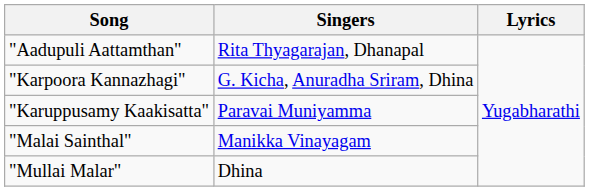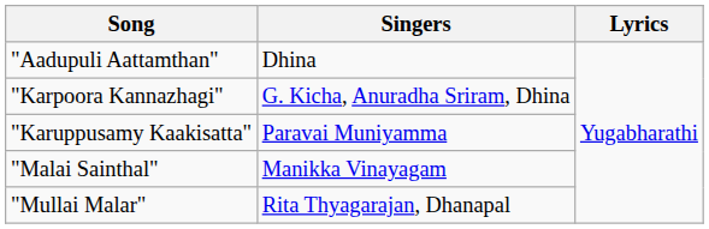"Aadupuli Aattamthan" | Singers: Rita Thyagarajan, Dhanapal -> Dhina
"Mullai Malar" | Singers: Dhina -> Rita Thyagarajan, Dhanapal
